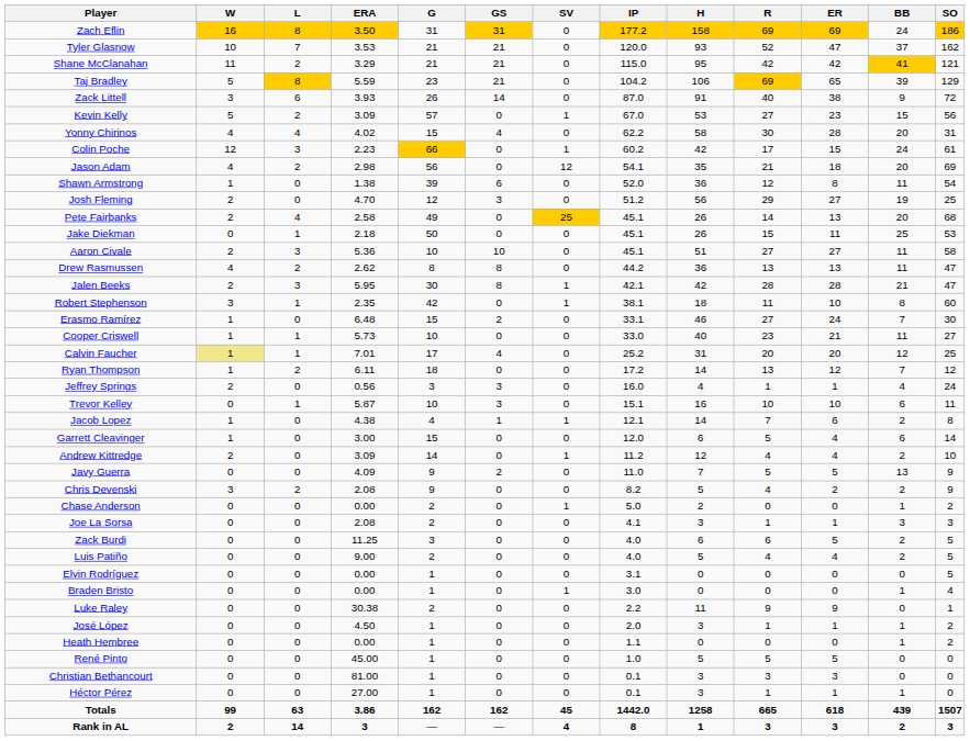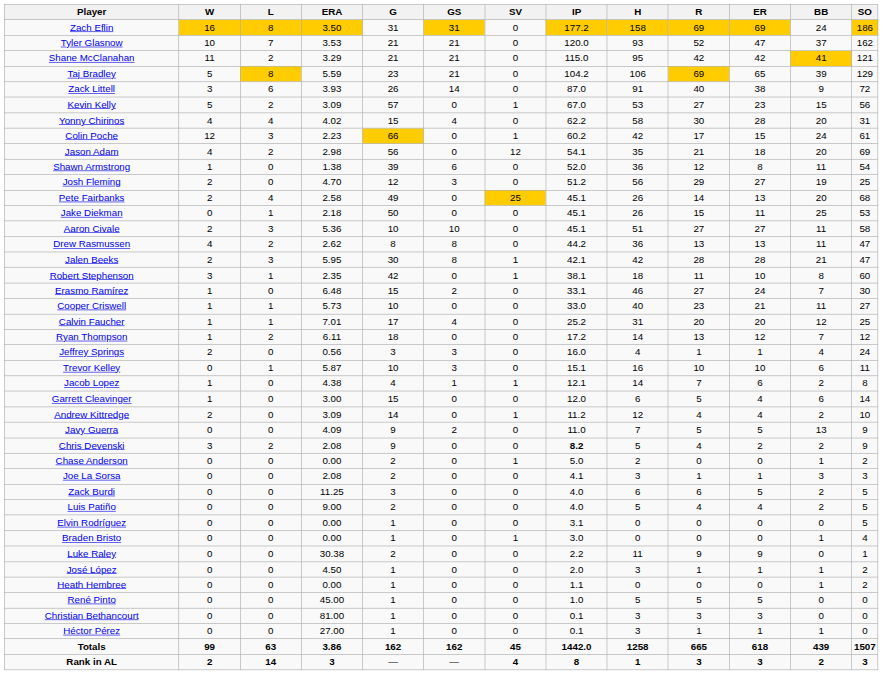Calvin Faucher | W: khaki background -> no background
Chris Devenski | IP: normal -> bold
